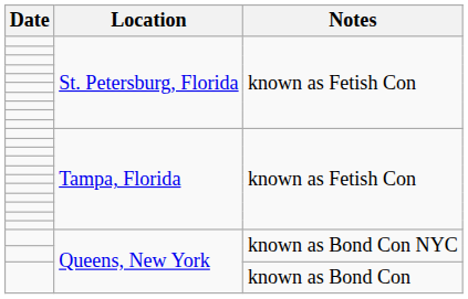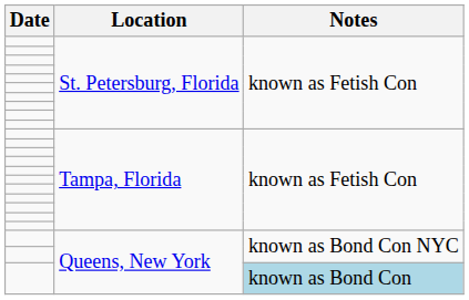Queens, New York / known as Bond Con | Notes: no background -> lightblue background
